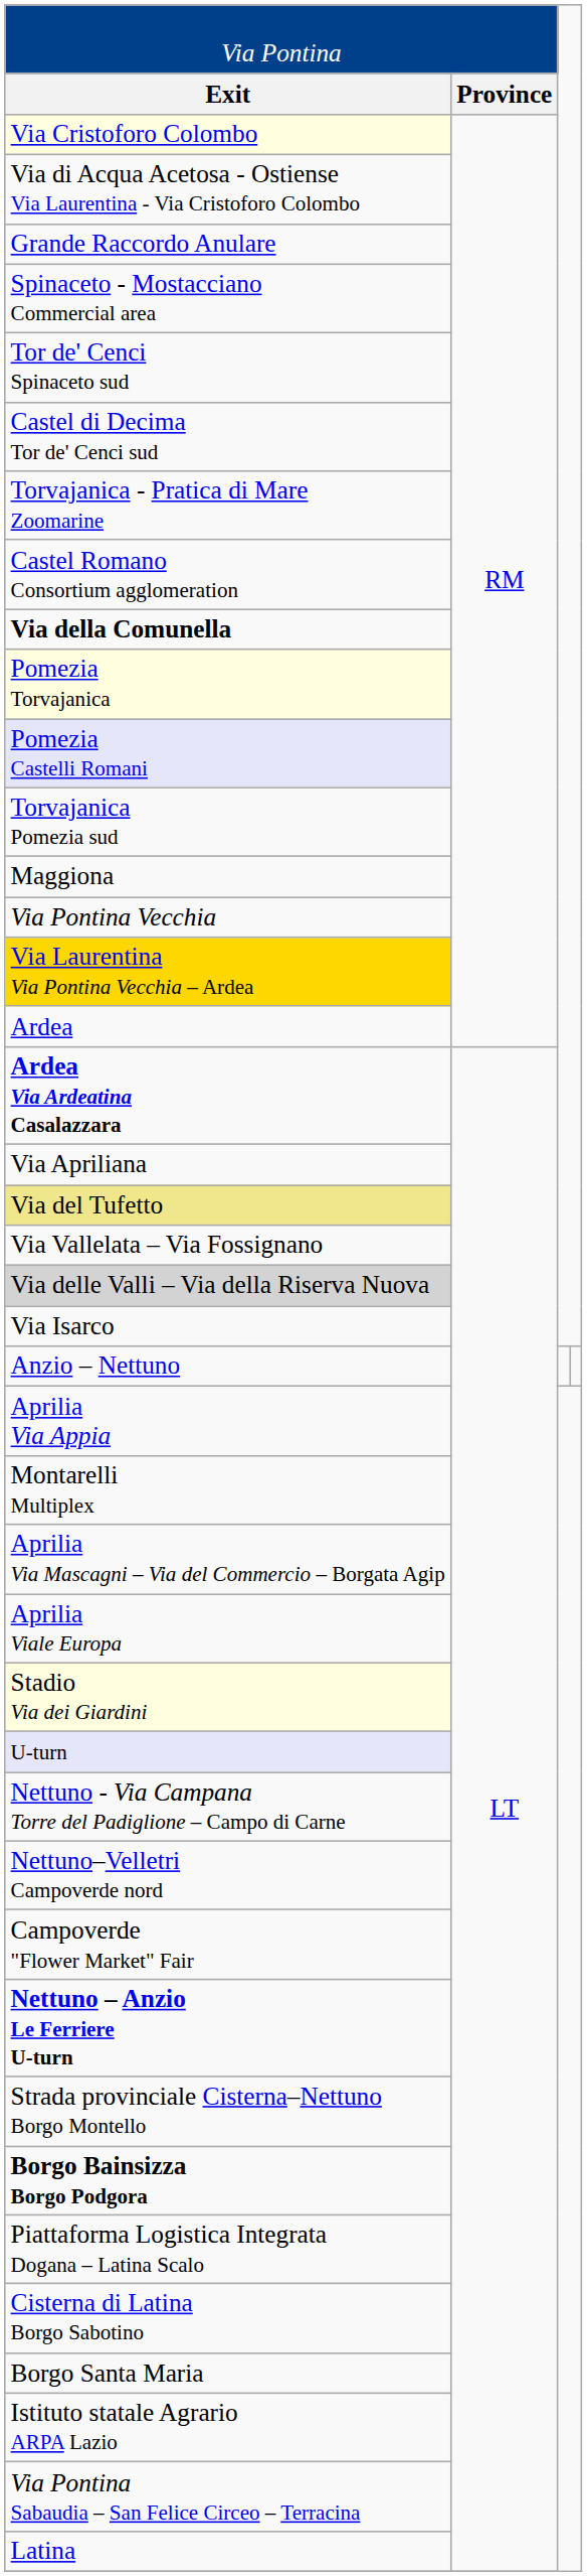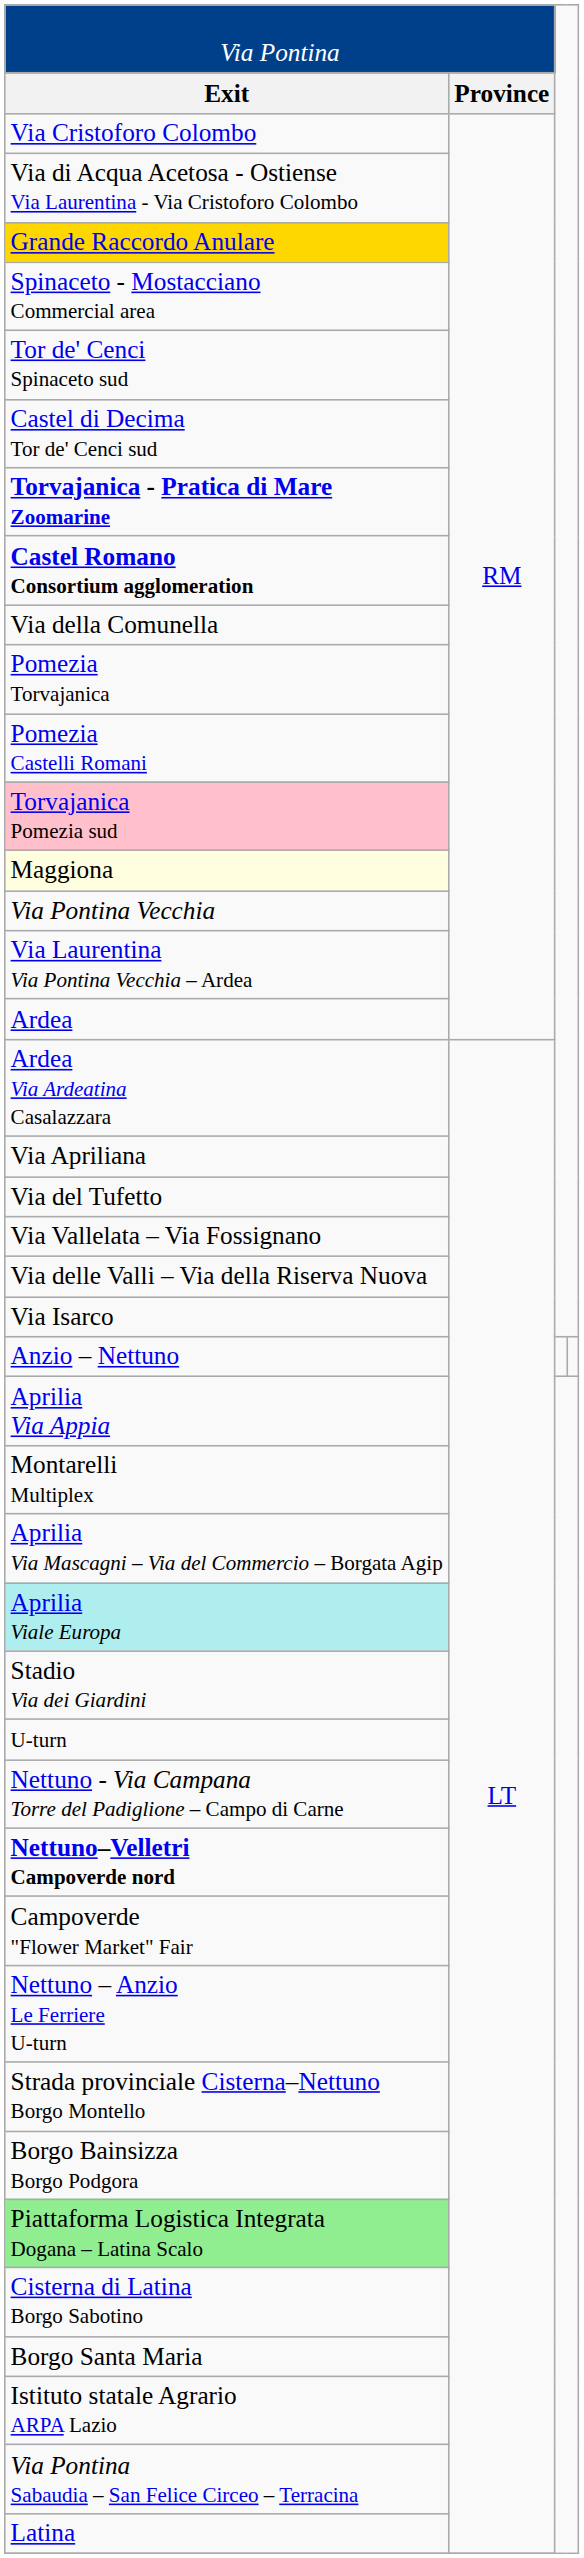Via Cristoforo Colombo | column 1: lightyellow background -> no background
Grande Raccordo Anulare | column 1: no background -> gold background
Torvajanica - Pratica di Mare Zoomarine | column 1: normal -> bold
Castel Romano Consortium agglomeration | column 1: normal -> bold
Via della Comunella | column 1: bold -> normal
Pomezia Torvajanica | column 1: lightyellow background -> no background
Pomezia Castelli Romani | column 1: lavender background -> no background
Torvajanica Pomezia sud | column 1: no background -> pink background
Maggiona | column 1: no background -> lightyellow background
Via Laurentina Via Pontina Vecchia – Ardea | column 1: gold background -> no background
Ardea Via Ardeatina Casalazzara | column 1: bold -> normal
Via del Tufetto | column 1: khaki background -> no background
Via delle Valli – Via della Riserva Nuova | column 1: lightgrey background -> no background
Aprilia Viale Europa | column 1: no background -> paleturquoise background
Stadio Via dei Giardini | column 1: lightyellow background -> no background
U-turn | column 1: lavender background -> no background
Nettuno–Velletri Campoverde nord | column 1: normal -> bold
Nettuno – Anzio Le Ferriere U-turn | column 1: bold -> normal
Borgo Bainsizza Borgo Podgora | column 1: bold -> normal
Piattaforma Logistica Integrata Dogana – Latina Scalo | column 1: no background -> lightgreen background
